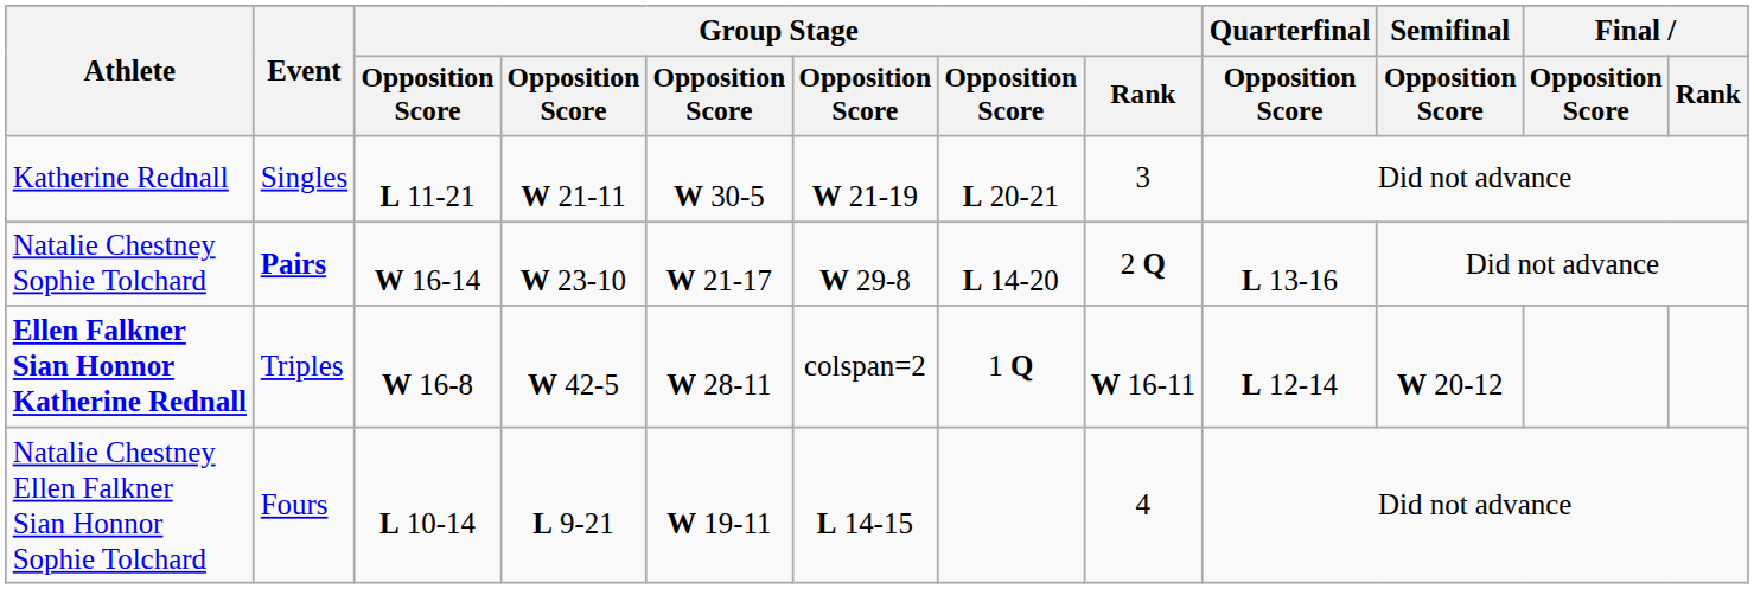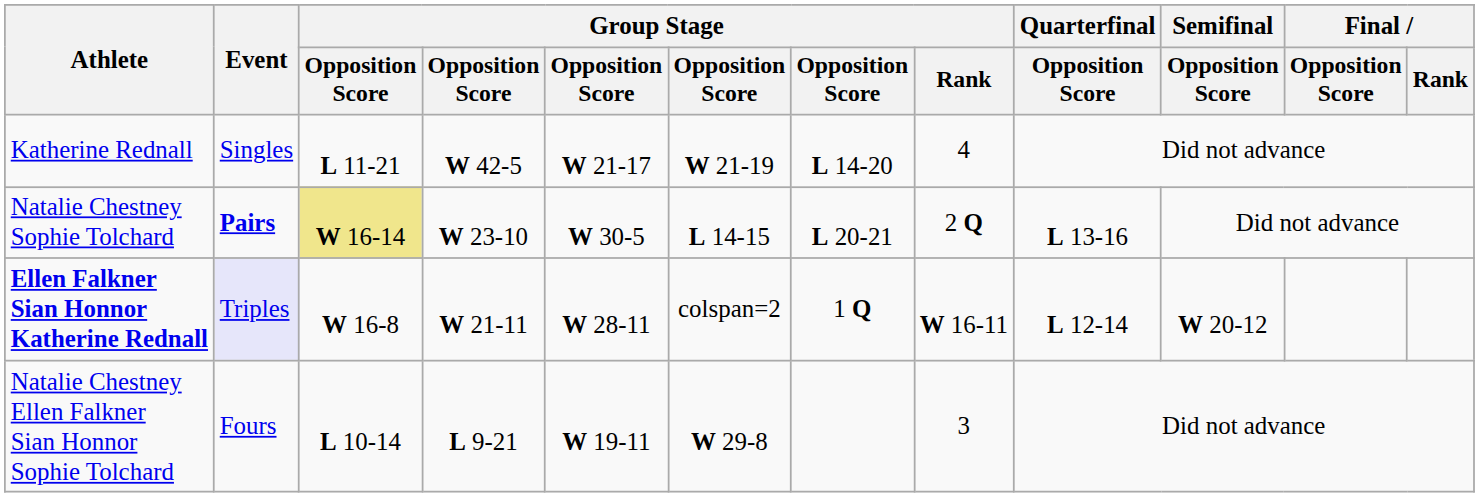Katherine Rednall | column 4: W 21-11 -> W 42-5
Katherine Rednall | column 5: W 30-5 -> W 21-17
Katherine Rednall | column 7: L 20-21 -> L 14-20
Katherine Rednall | Group Stage / Rank: 3 -> 4
Natalie Chestney Sophie Tolchard | column 3: no background -> khaki background
Natalie Chestney Sophie Tolchard | column 5: W 21-17 -> W 30-5
Natalie Chestney Sophie Tolchard | column 6: W 29-8 -> L 14-15
Natalie Chestney Sophie Tolchard | column 7: L 14-20 -> L 20-21
Ellen Falkner Sian Honnor Katherine Rednall | Event: no background -> lavender background
Ellen Falkner Sian Honnor Katherine Rednall | column 4: W 42-5 -> W 21-11
Natalie Chestney Ellen Falkner Sian Honnor Sophie Tolchard | column 6: L 14-15 -> W 29-8
Natalie Chestney Ellen Falkner Sian Honnor Sophie Tolchard | Group Stage / Rank: 4 -> 3
